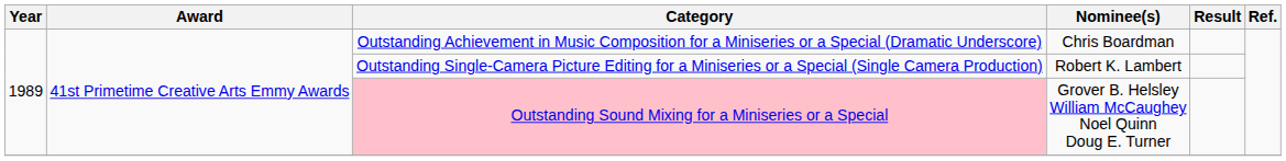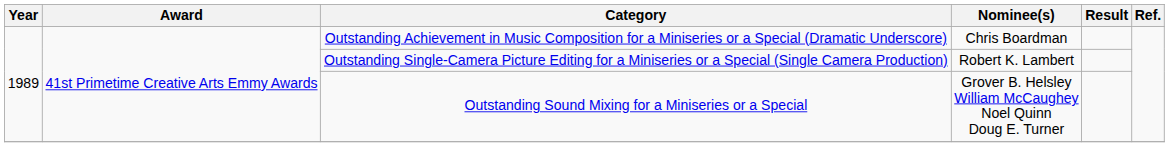Outstanding Sound Mixing for a Miniseries or a Special | Category: pink background -> no background
